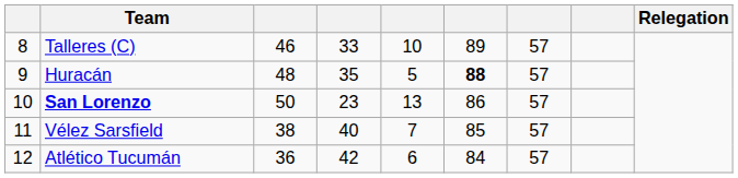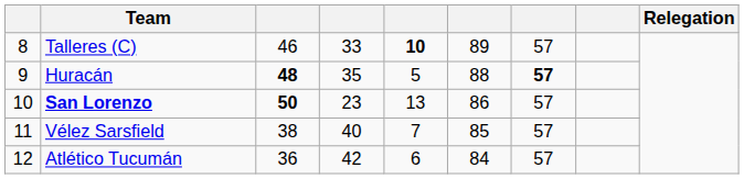Talleres (C) | column 5: normal -> bold
Huracán | column 3: normal -> bold
Huracán | column 6: bold -> normal
Huracán | column 7: normal -> bold
San Lorenzo | column 3: normal -> bold
